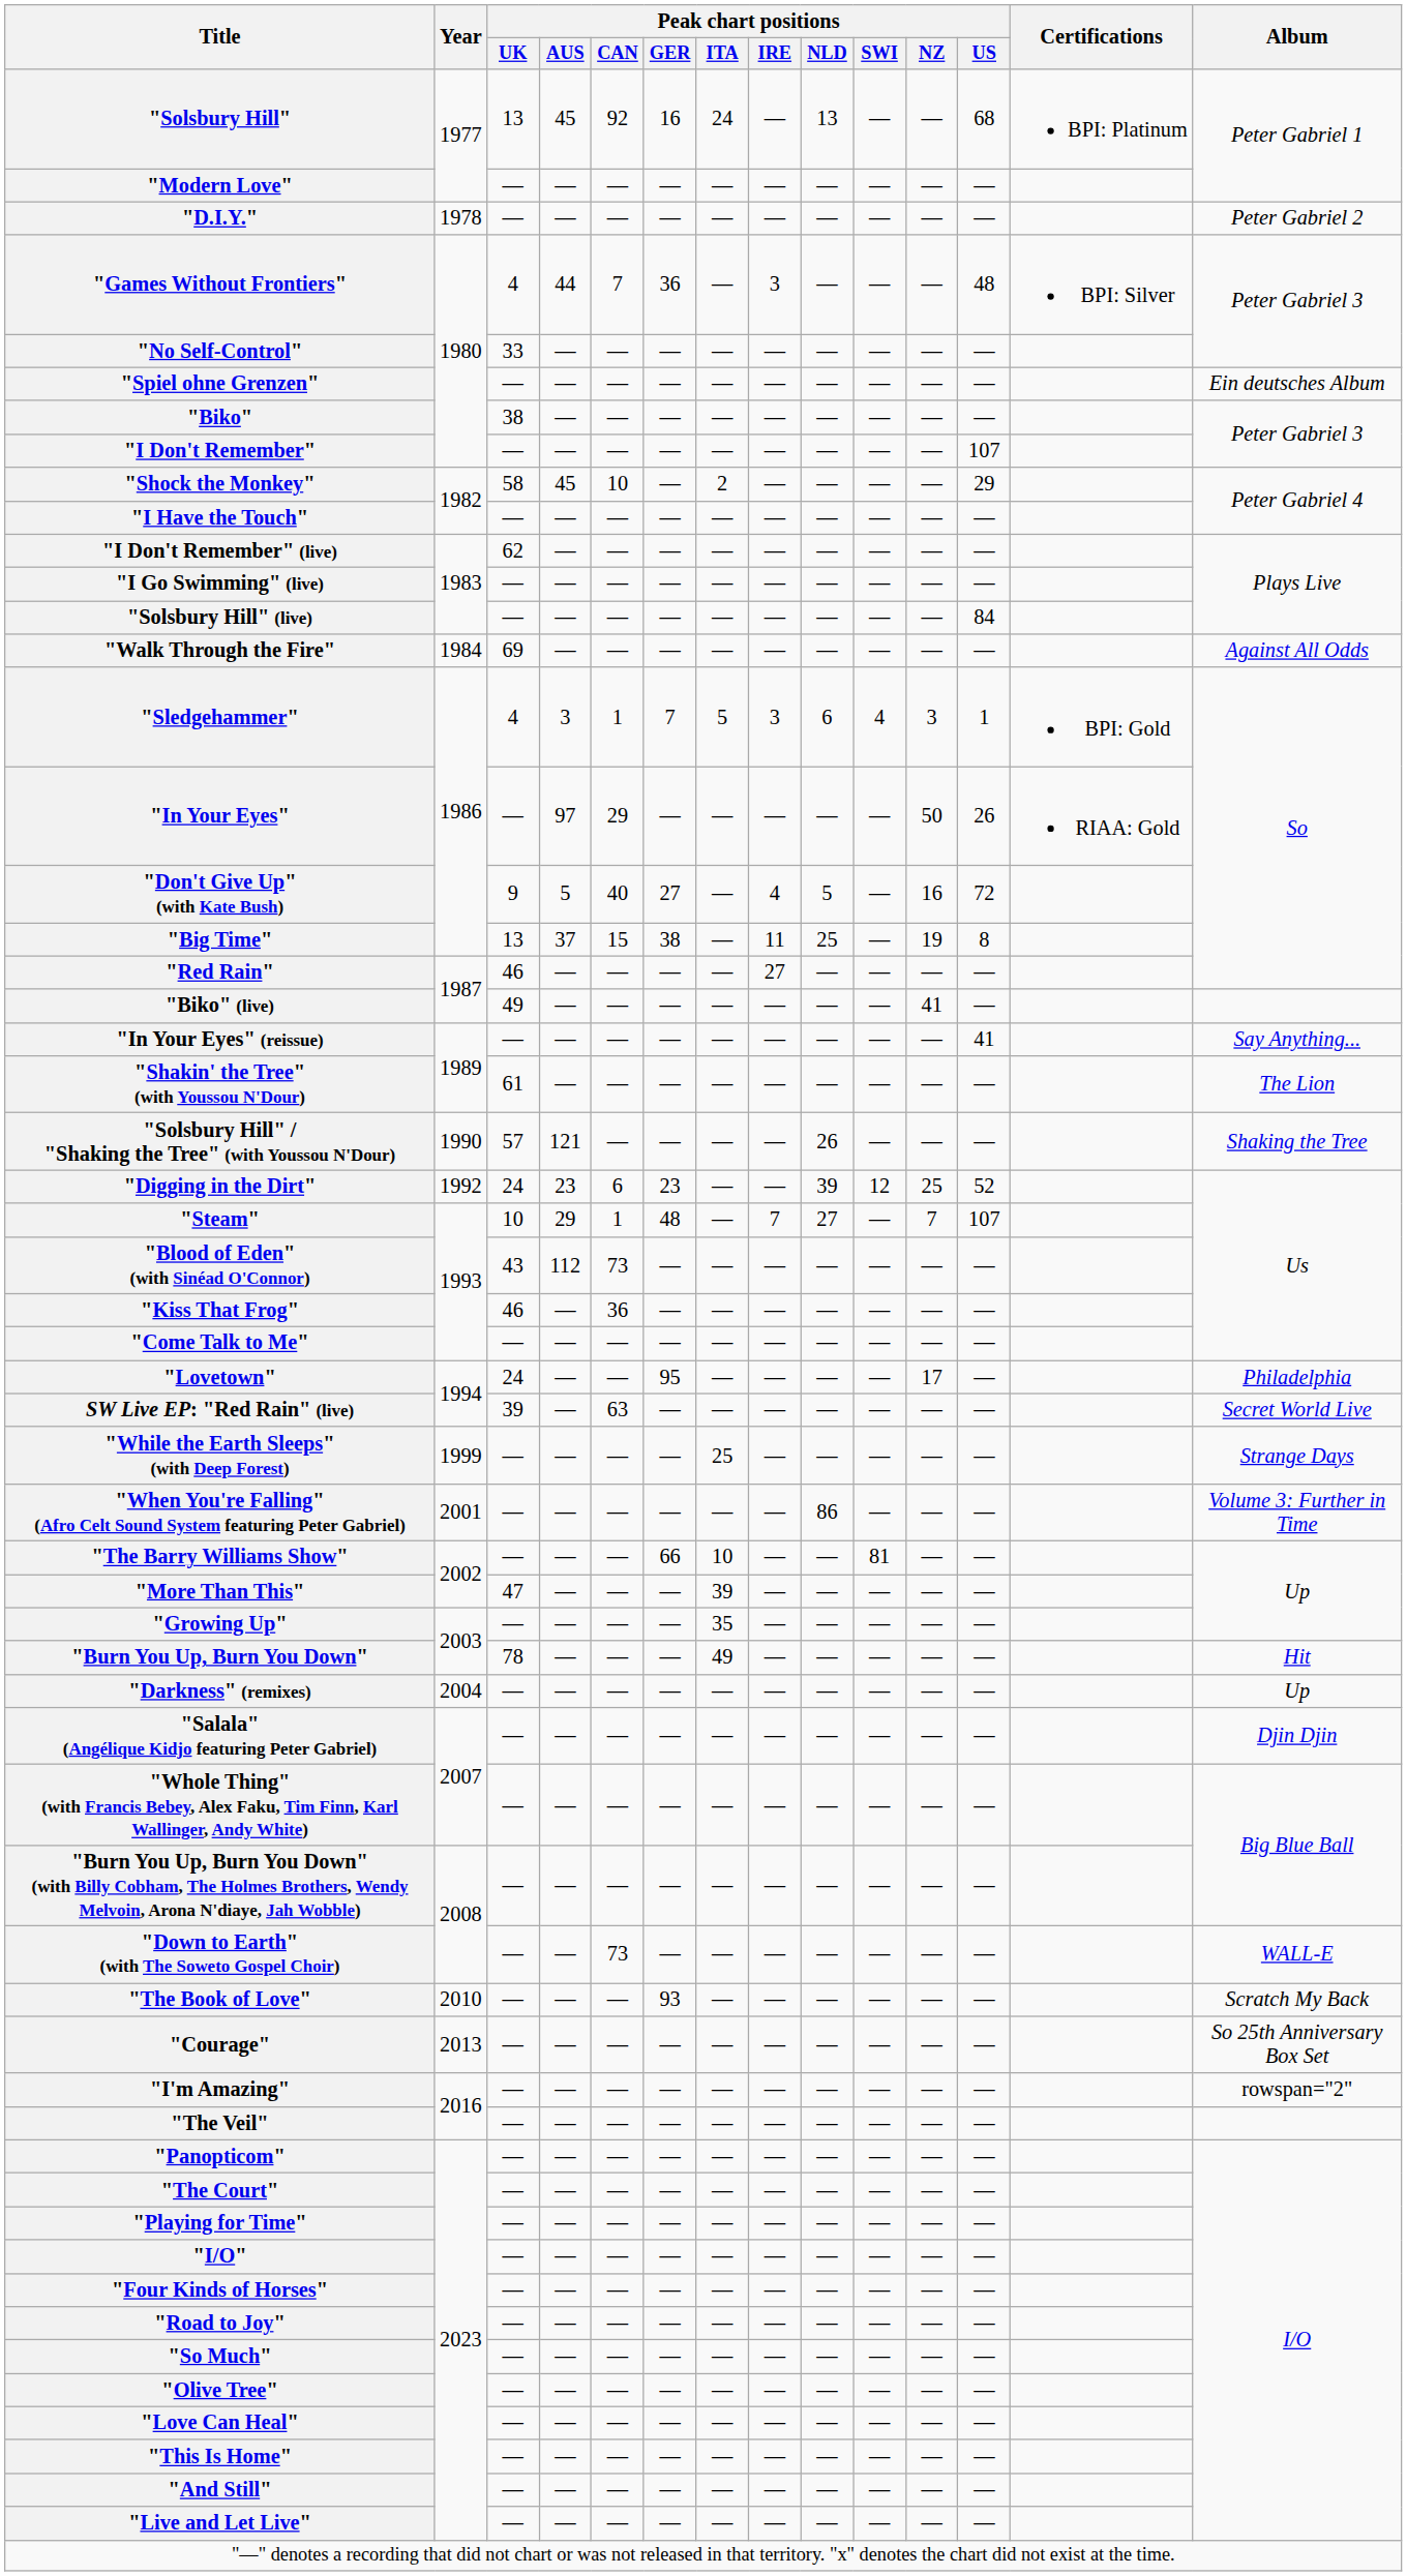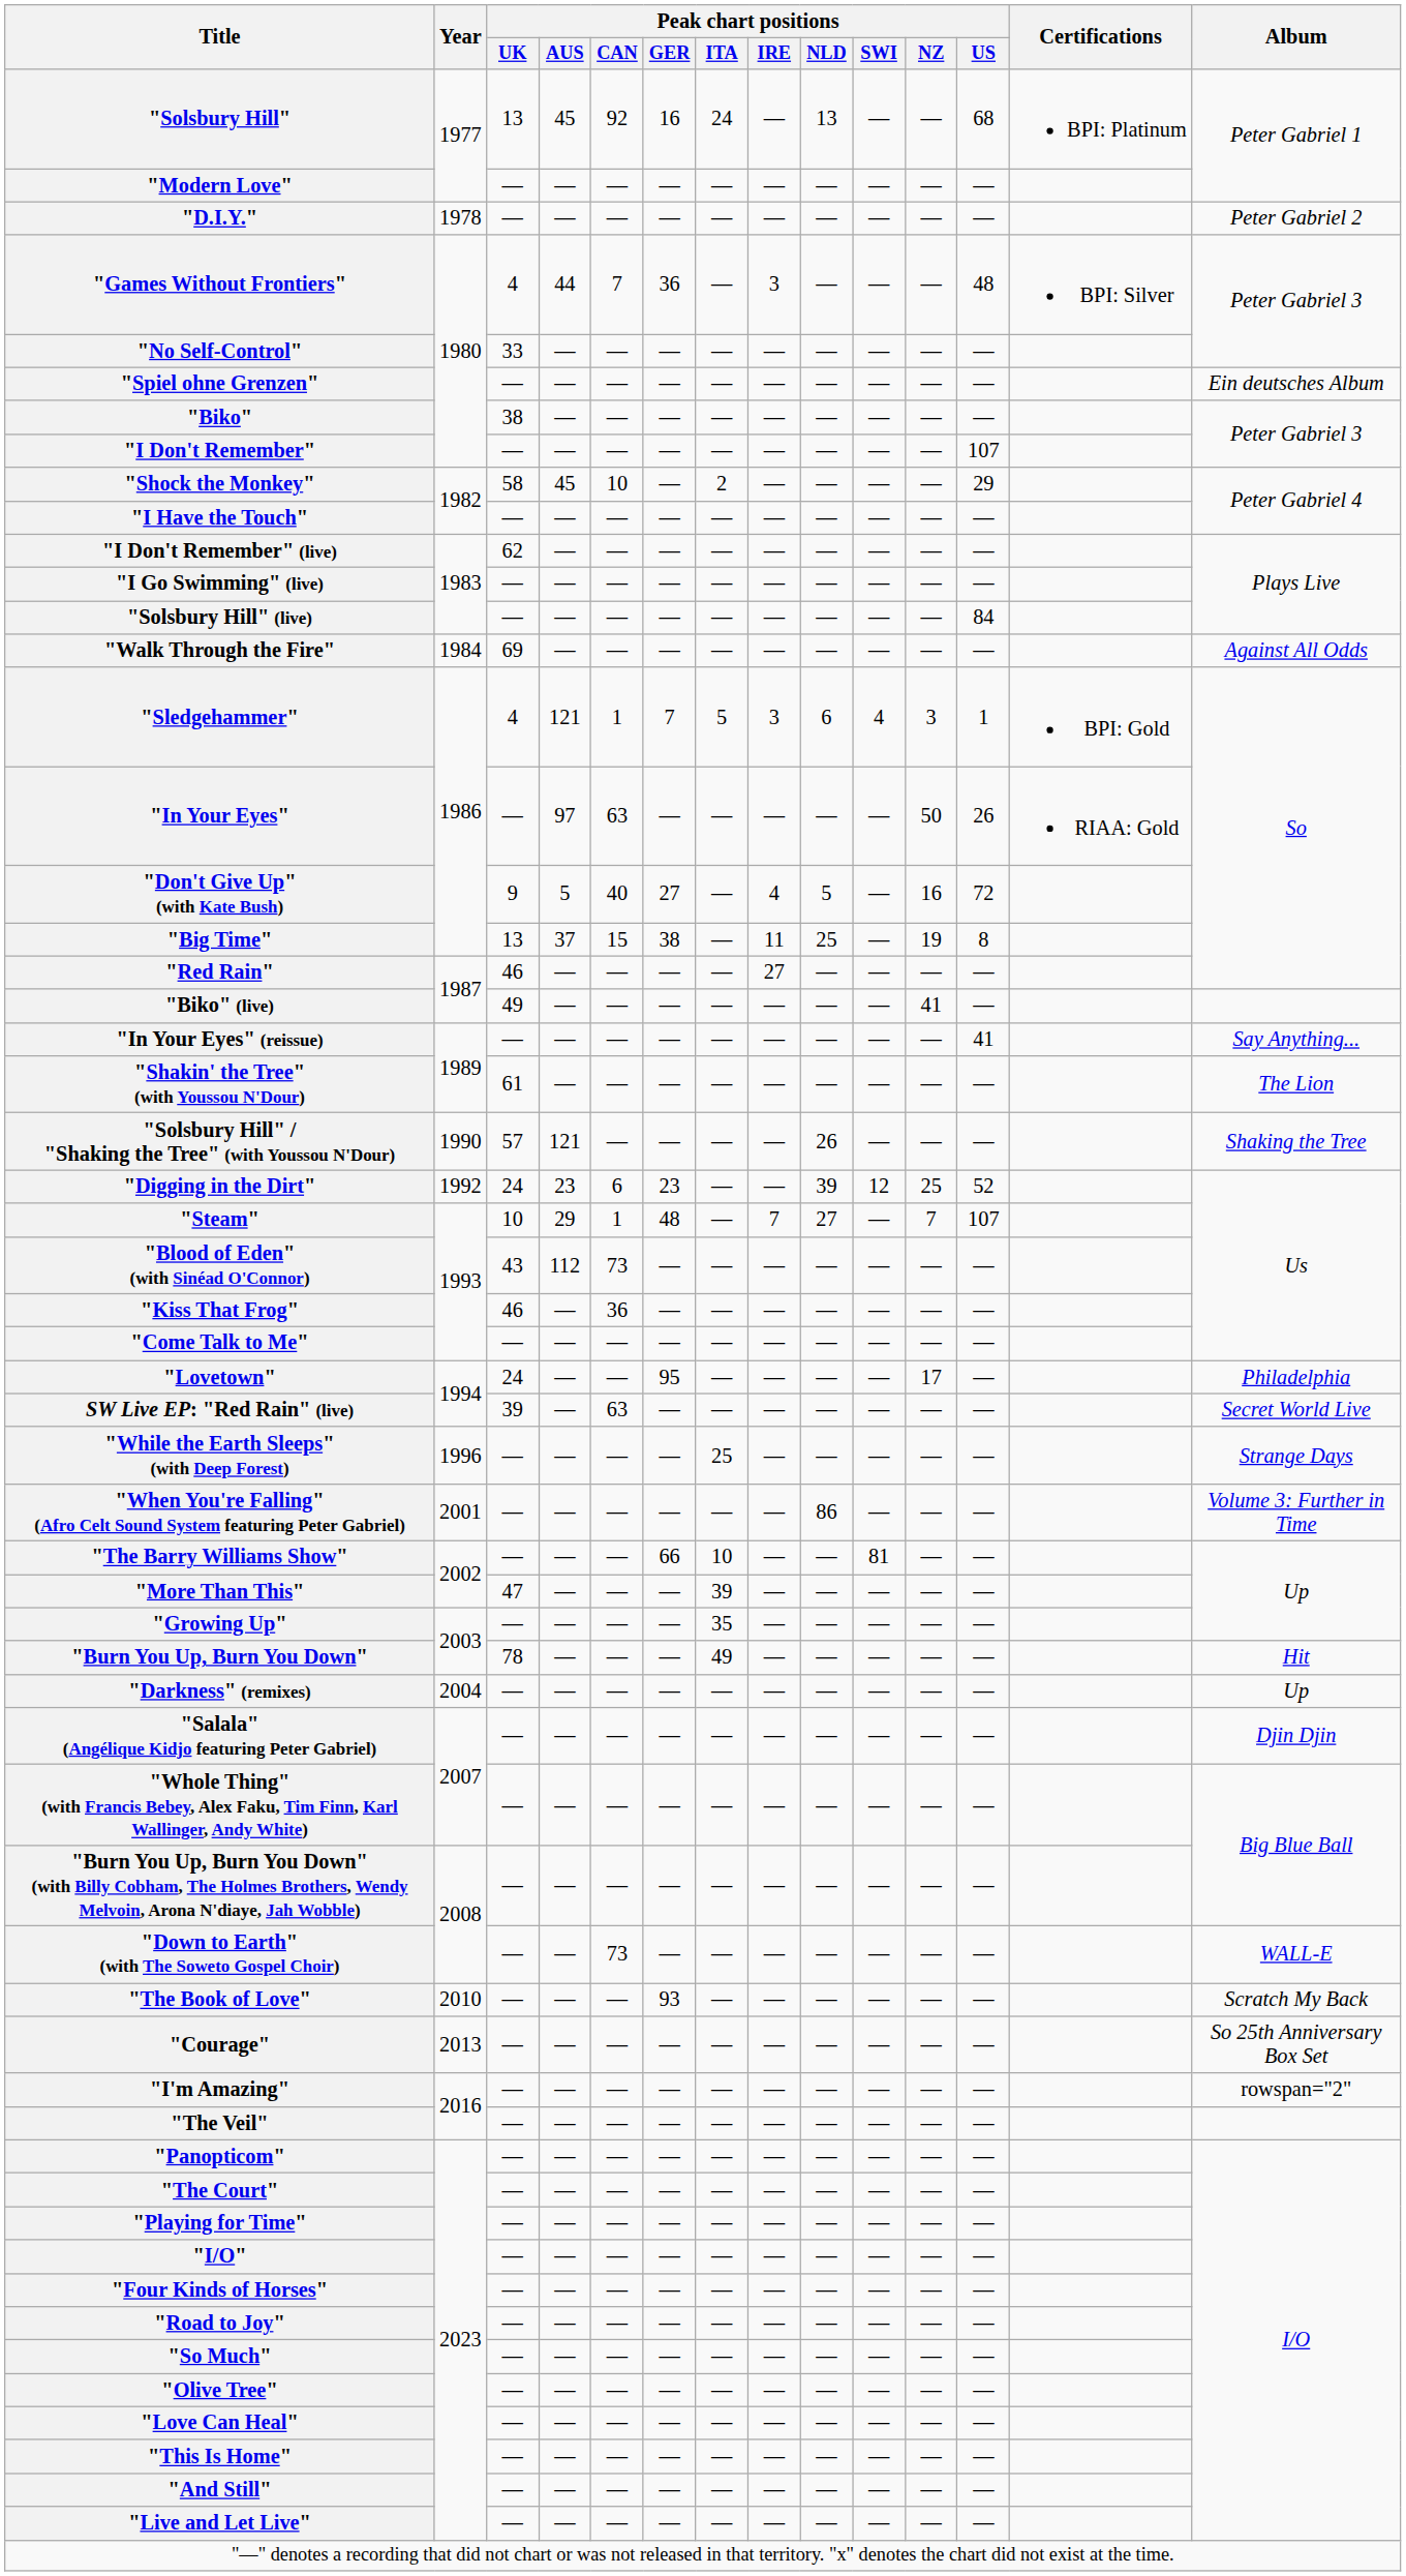"Sledgehammer" | Peak chart positions / AUS: 3 -> 121
"In Your Eyes" | Peak chart positions / CAN: 29 -> 63
"While the Earth Sleeps" (with Deep Forest) | Year: 1999 -> 1996
